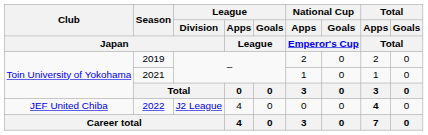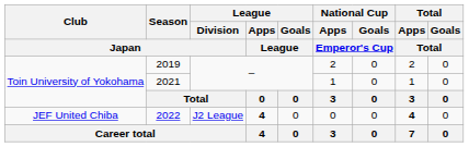2022 | League / Apps / League: normal -> bold
